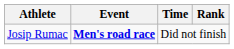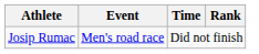Josip Rumac | Event: bold -> normal
